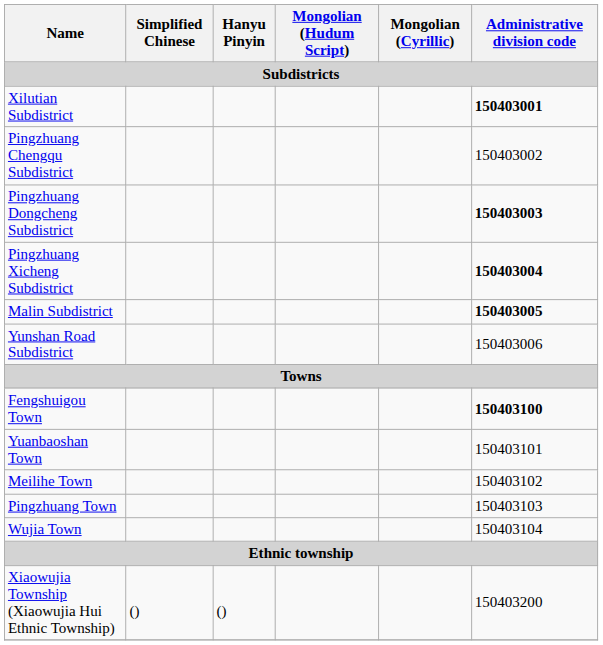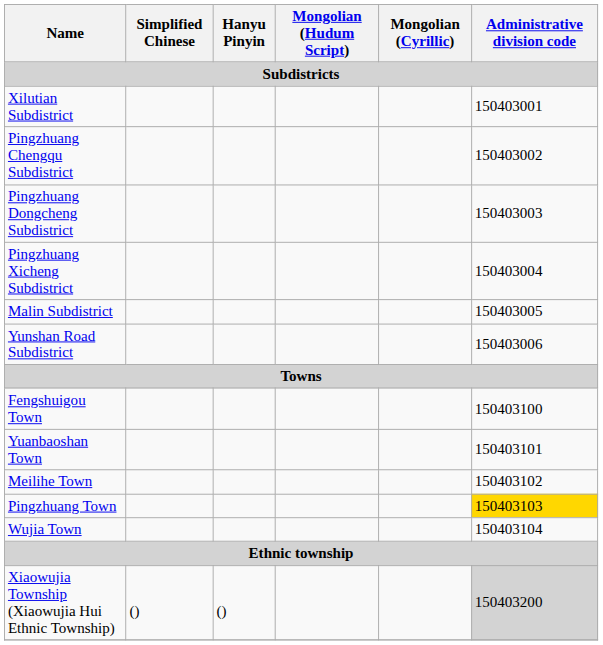Xilutian Subdistrict | Administrative division code: bold -> normal
Pingzhuang Dongcheng Subdistrict | Administrative division code: bold -> normal
Pingzhuang Xicheng Subdistrict | Administrative division code: bold -> normal
Malin Subdistrict | Administrative division code: bold -> normal
Fengshuigou Town | Administrative division code: bold -> normal
Pingzhuang Town | Administrative division code: no background -> gold background
Xiaowujia Township (Xiaowujia Hui Ethnic Township) | Administrative division code: no background -> lightgrey background
